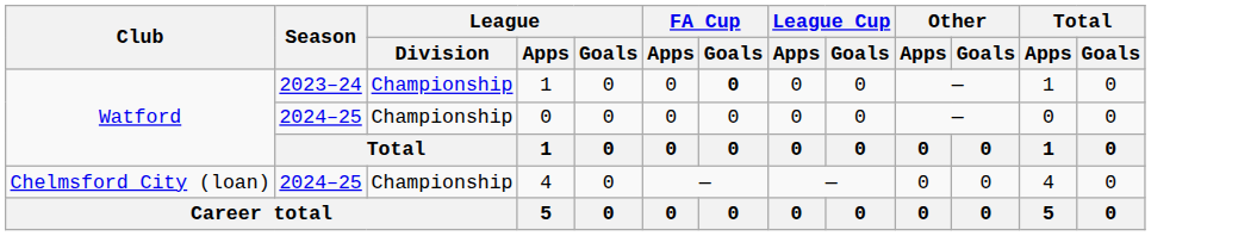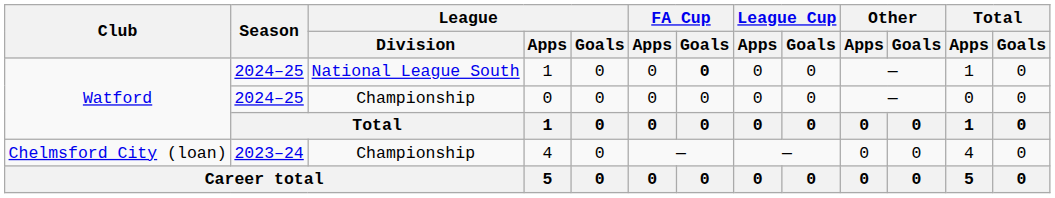row 3 | Season: 2023–24 -> 2024–25
row 3 | League / Division: Championship -> National League South
row 6 | Season: 2024–25 -> 2023–24
